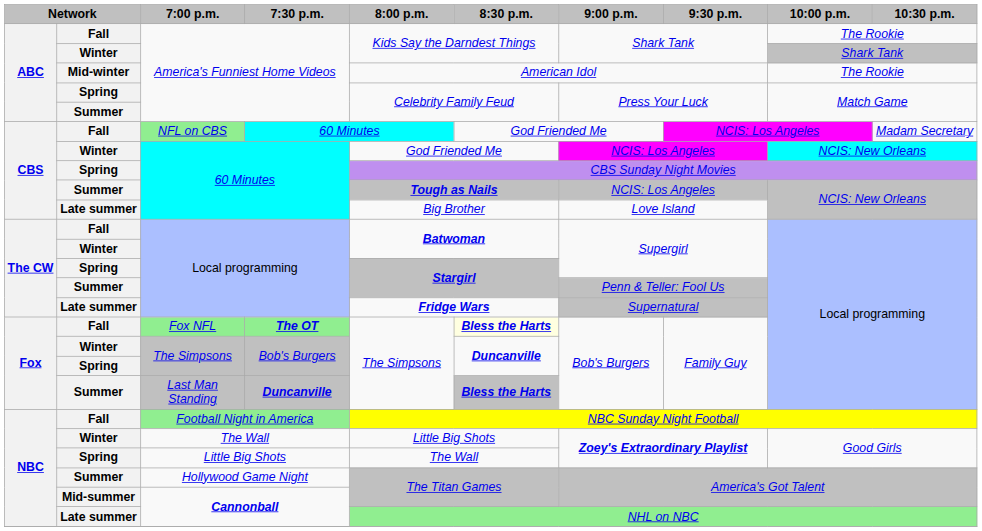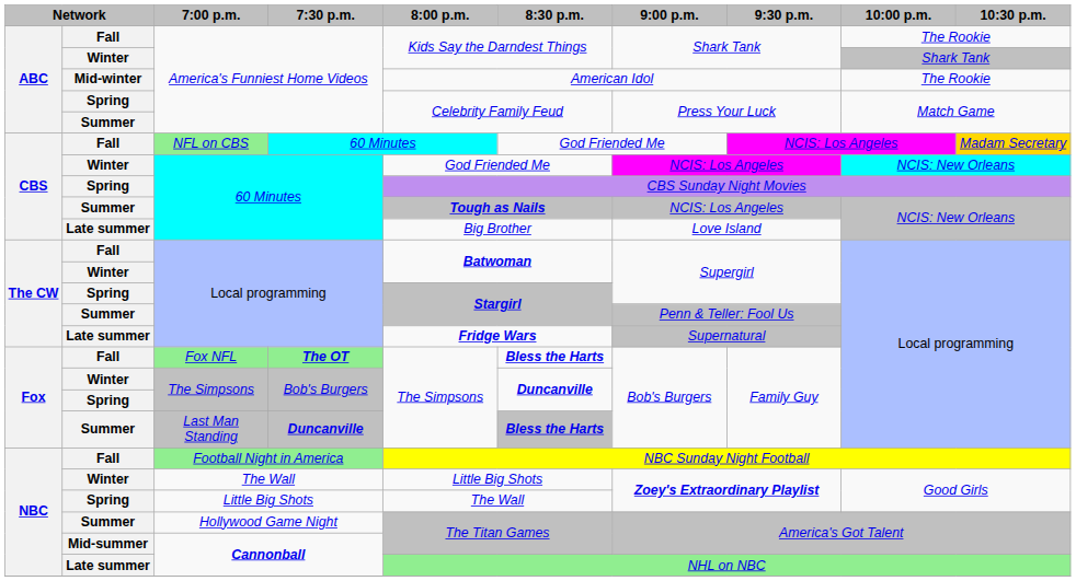NFL on CBS | 10:30 p.m.: no background -> gold background
Fox NFL | 8:30 p.m.: lightyellow background -> no background
